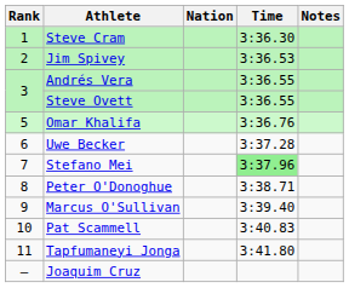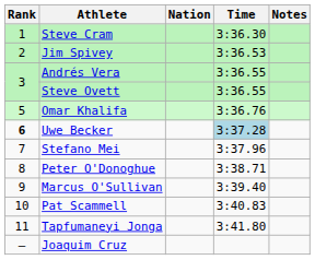Uwe Becker | Rank: normal -> bold
Uwe Becker | Time: no background -> lightblue background
Stefano Mei | Time: lightgreen background -> no background
